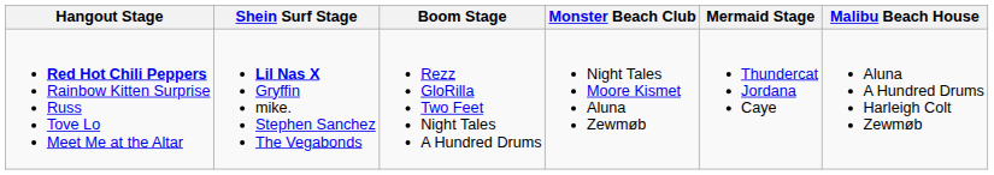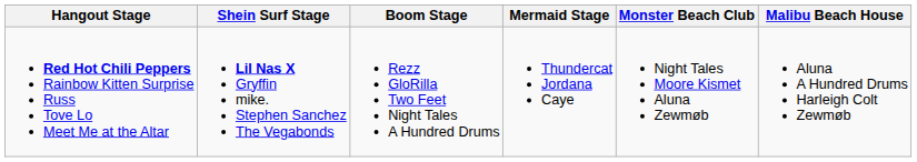columns swapped: Mermaid Stage <-> Monster Beach Club
